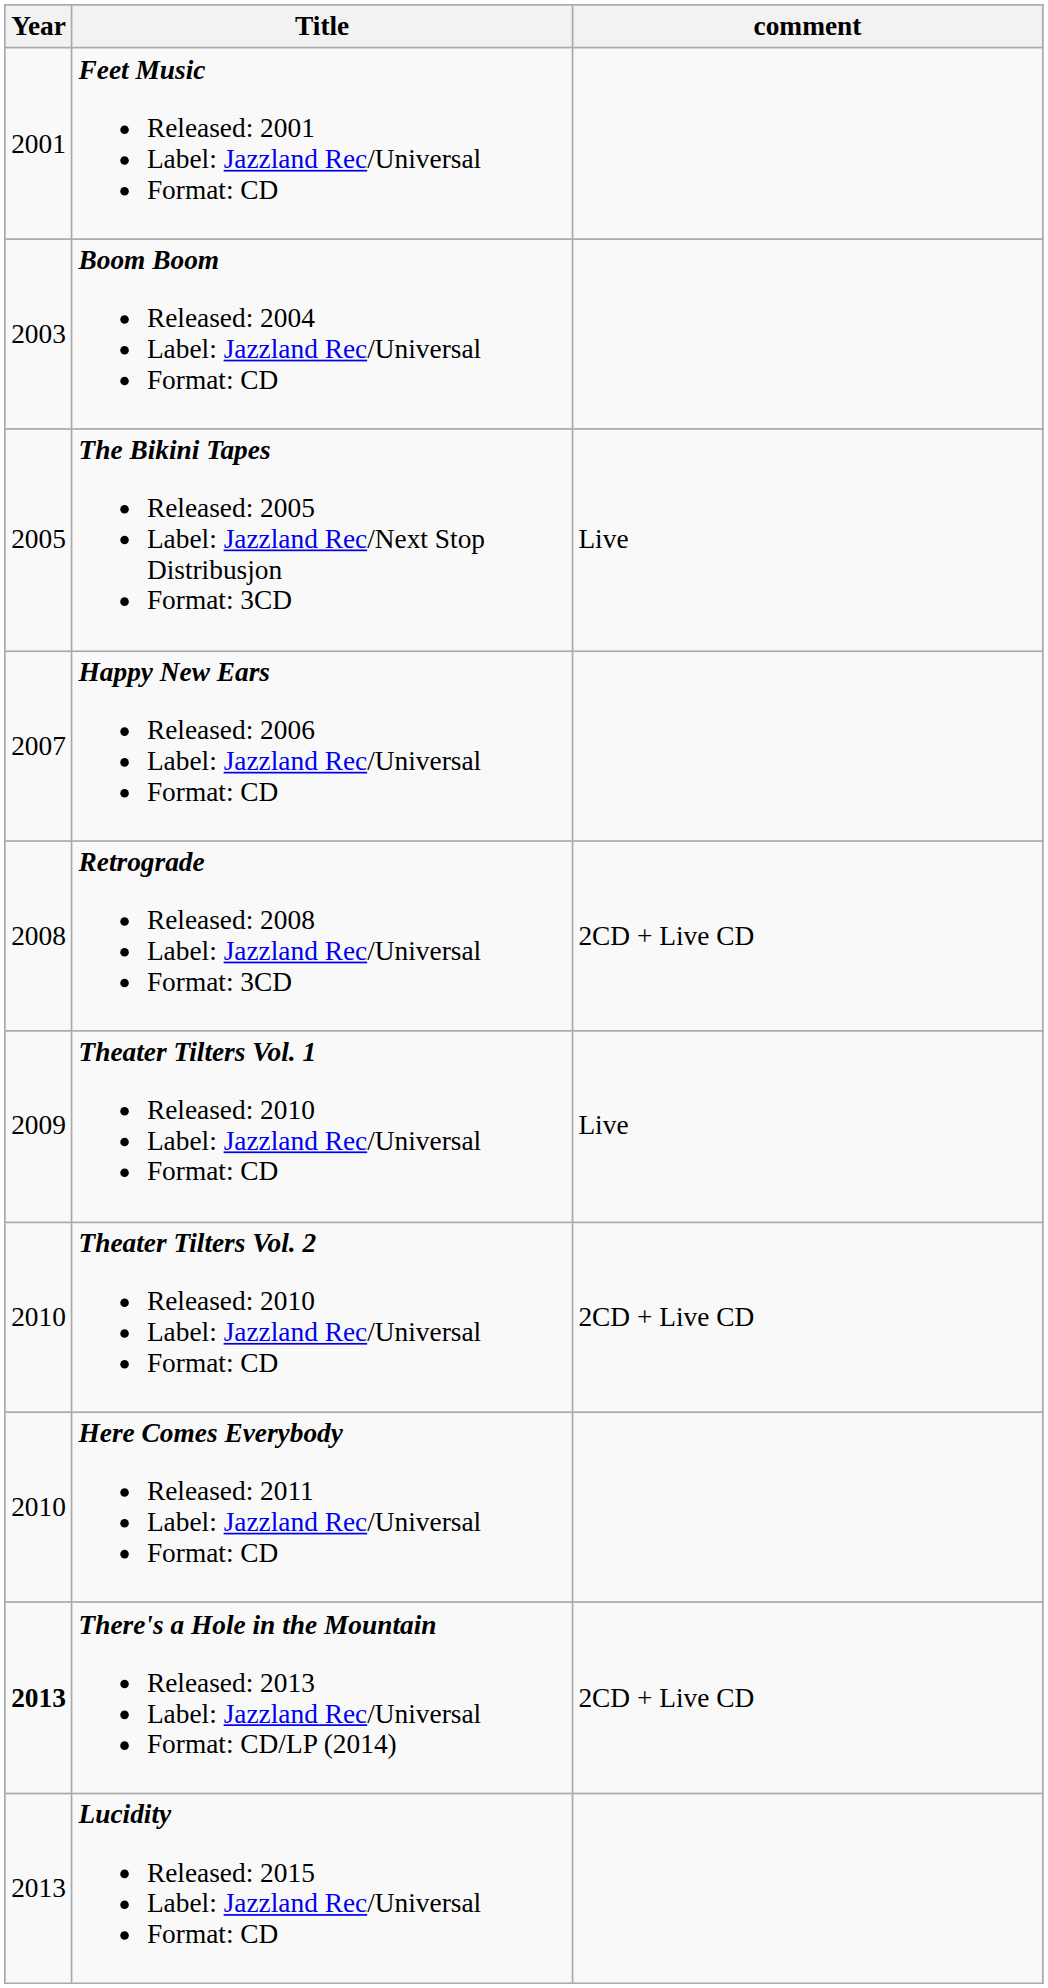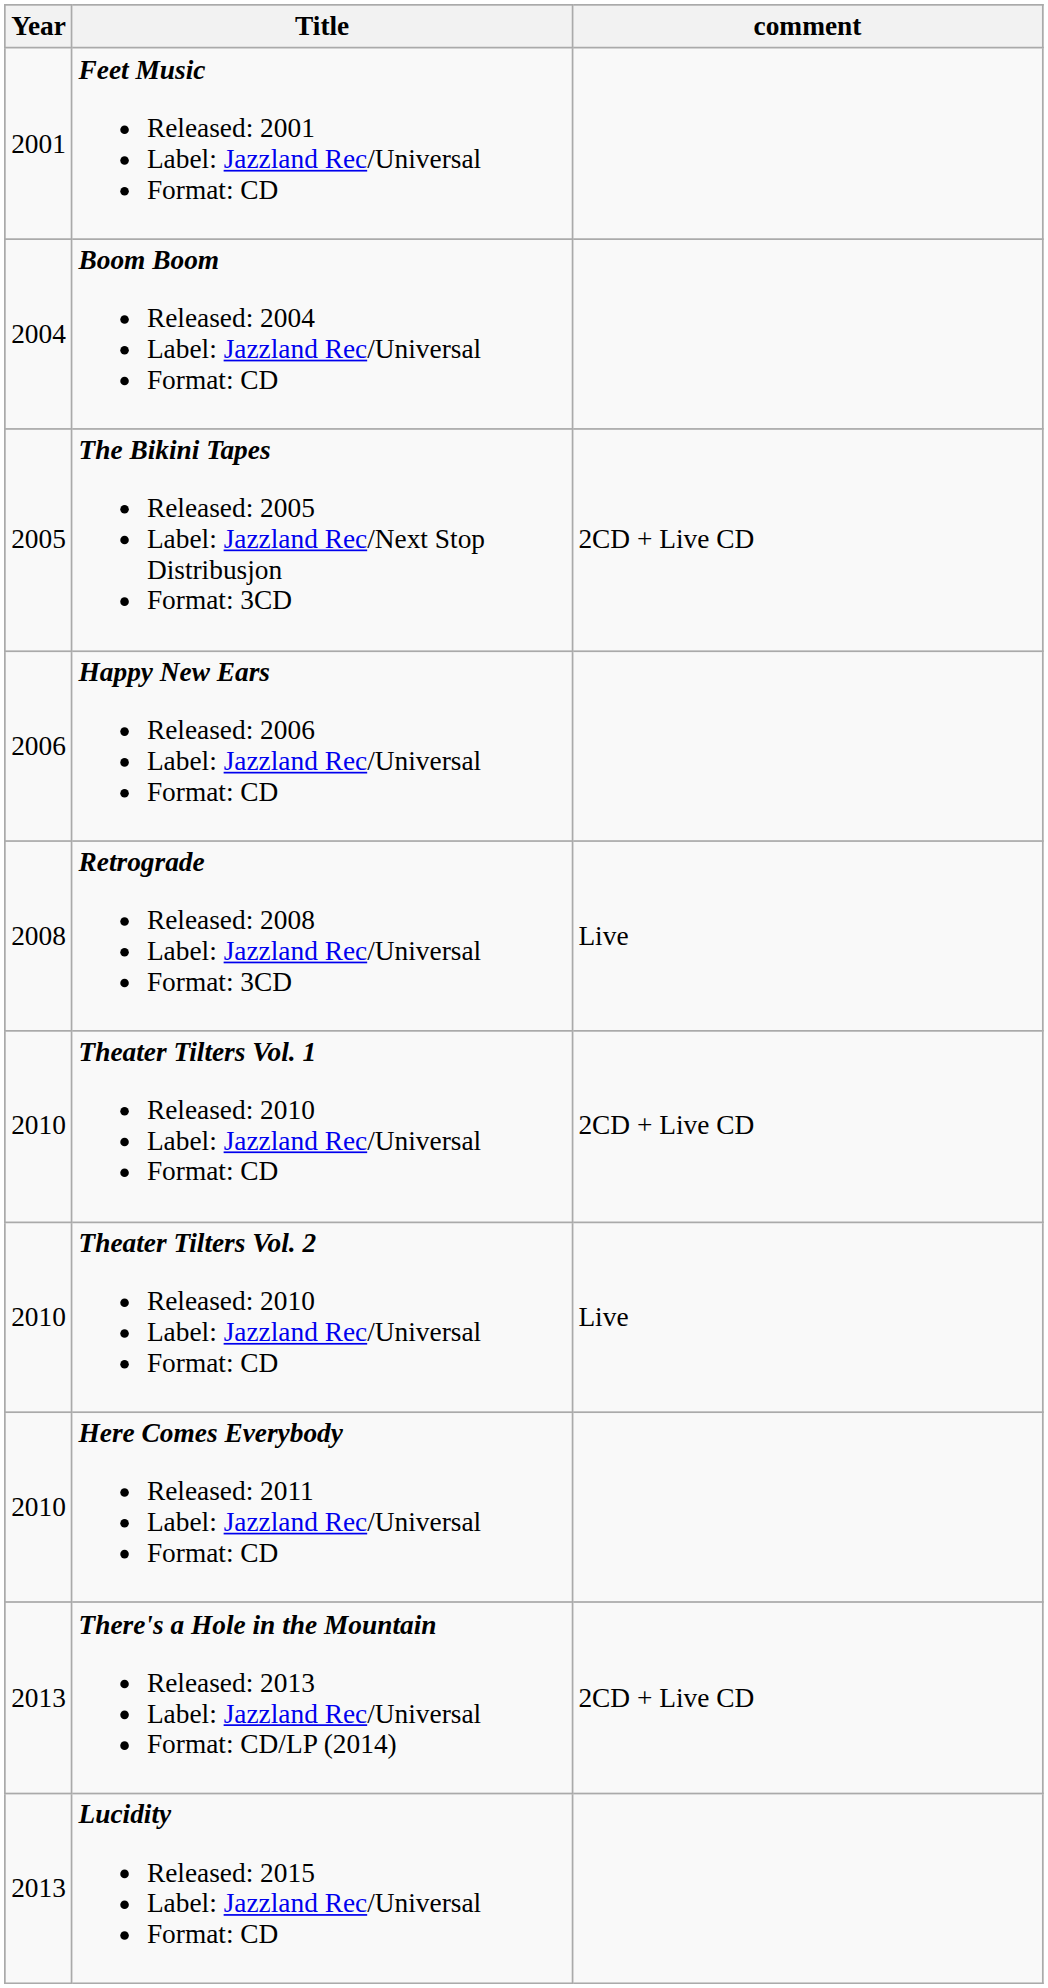row 3 | Year: 2003 -> 2004
row 4 | comment: Live -> 2CD + Live CD
row 5 | Year: 2007 -> 2006
row 6 | comment: 2CD + Live CD -> Live
row 7 | Year: 2009 -> 2010
row 7 | comment: Live -> 2CD + Live CD
row 8 | comment: 2CD + Live CD -> Live
row 10 | Year: bold -> normal
